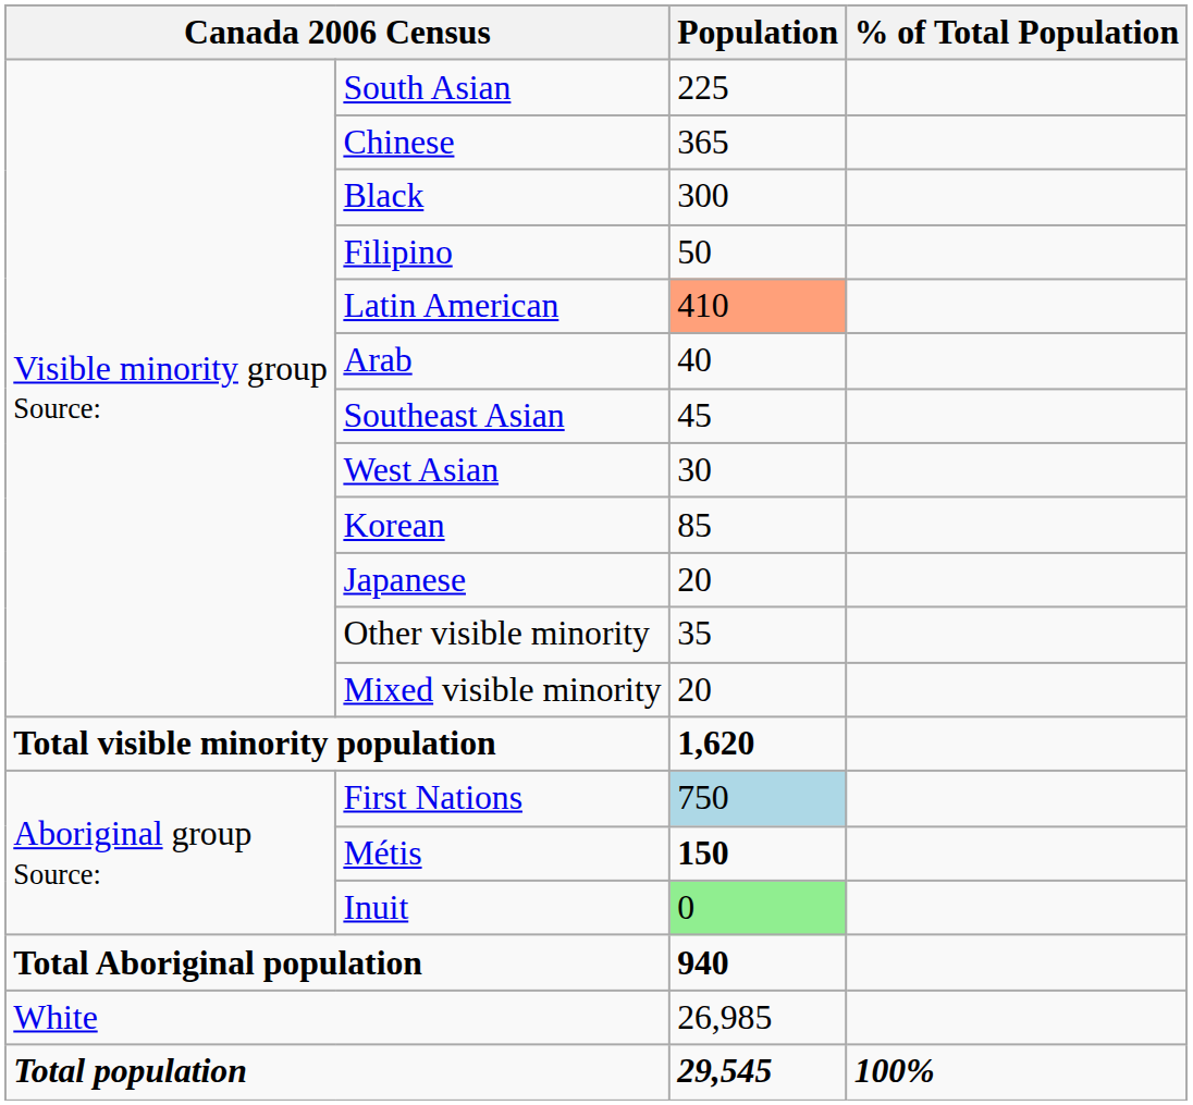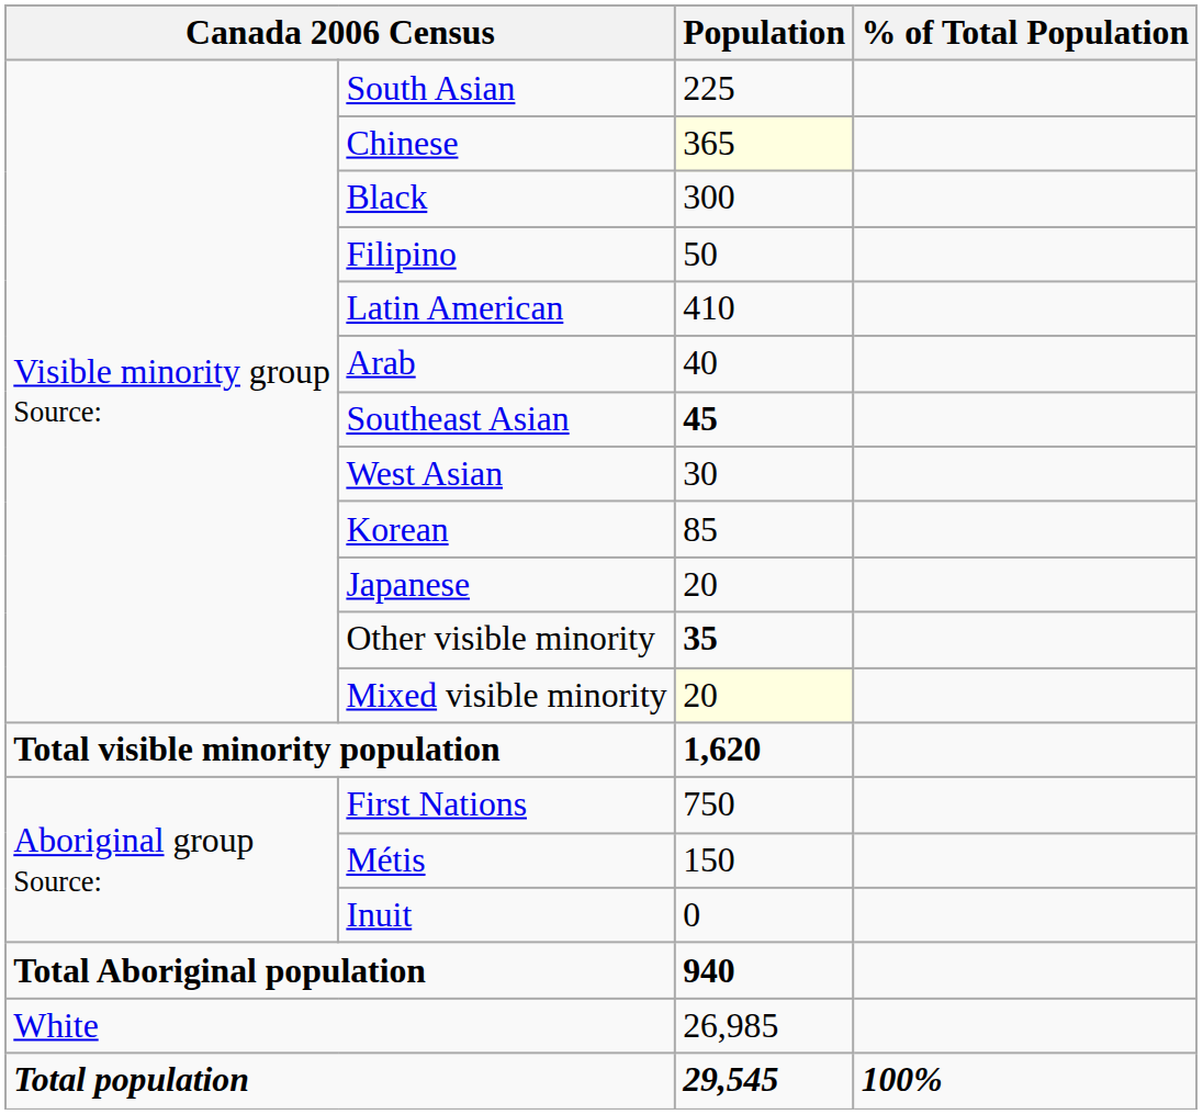Chinese | Population: no background -> lightyellow background
Latin American | Population: lightsalmon background -> no background
Southeast Asian | Population: normal -> bold
Other visible minority | Population: normal -> bold
Mixed visible minority | Population: no background -> lightyellow background
First Nations | Population: lightblue background -> no background
Métis | Population: bold -> normal
Inuit | Population: lightgreen background -> no background
